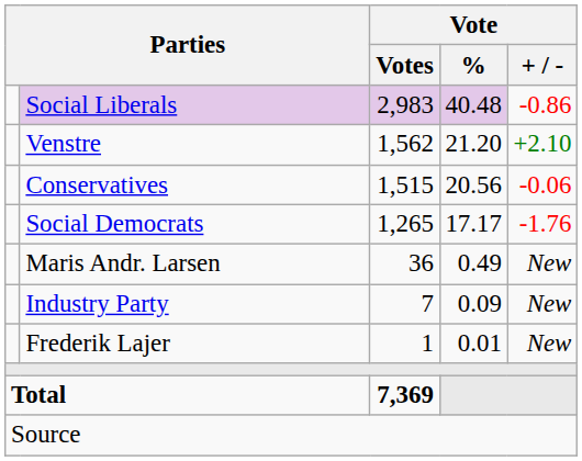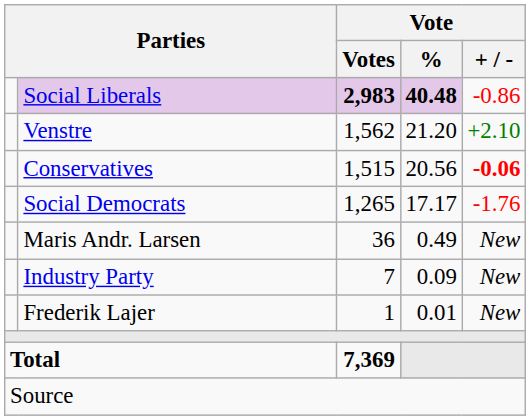Social Liberals | Vote / Votes: normal -> bold
Social Liberals | Vote / %: normal -> bold
Conservatives | Vote / + / -: normal -> bold
